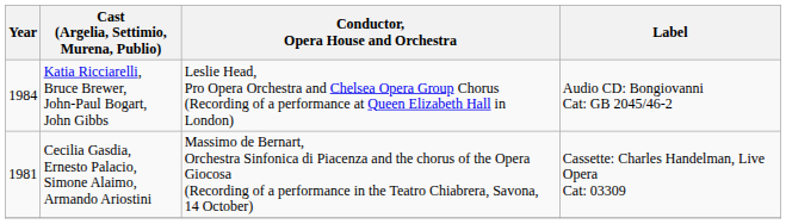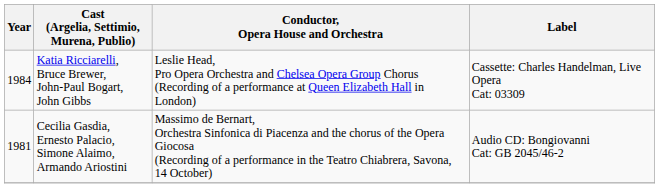row 2 | Label: Audio CD: Bongiovanni Cat: GB 2045/46-2 -> Cassette: Charles Handelman, Live Opera Cat: 03309
row 3 | Label: Cassette: Charles Handelman, Live Opera Cat: 03309 -> Audio CD: Bongiovanni Cat: GB 2045/46-2
